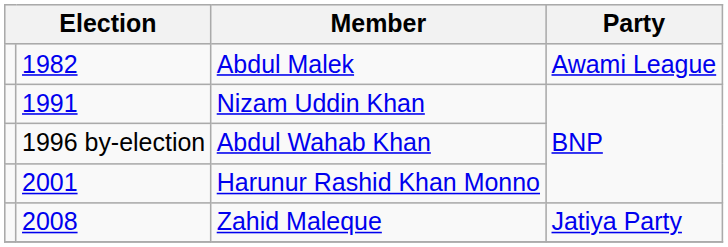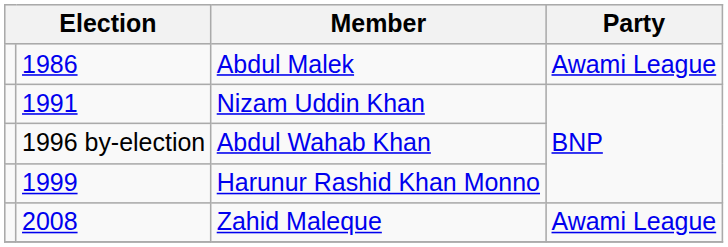Abdul Malek | column 2: 1982 -> 1986
Harunur Rashid Khan Monno | column 2: 2001 -> 1999
Zahid Maleque | Party: Jatiya Party -> Awami League
